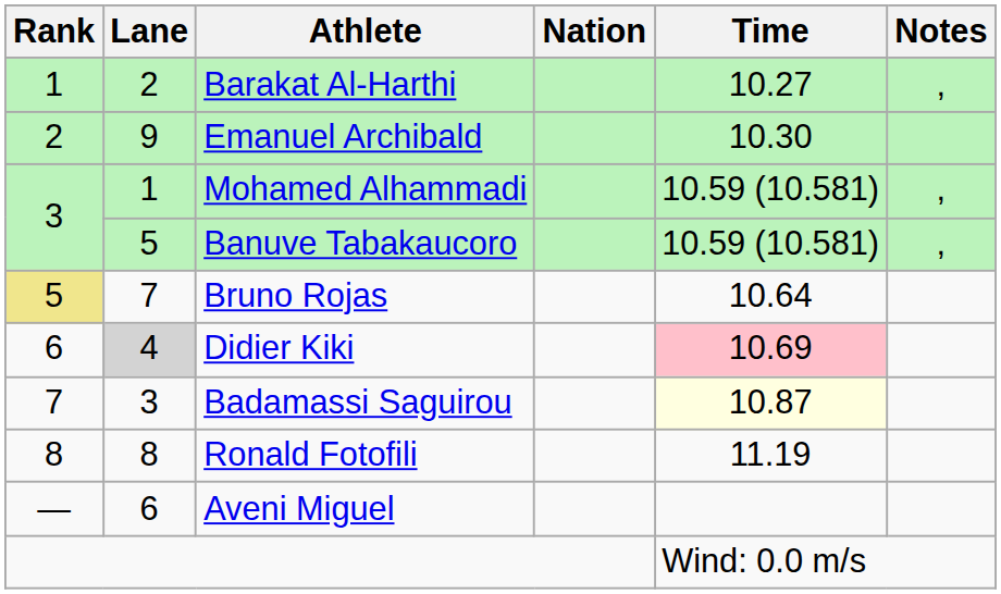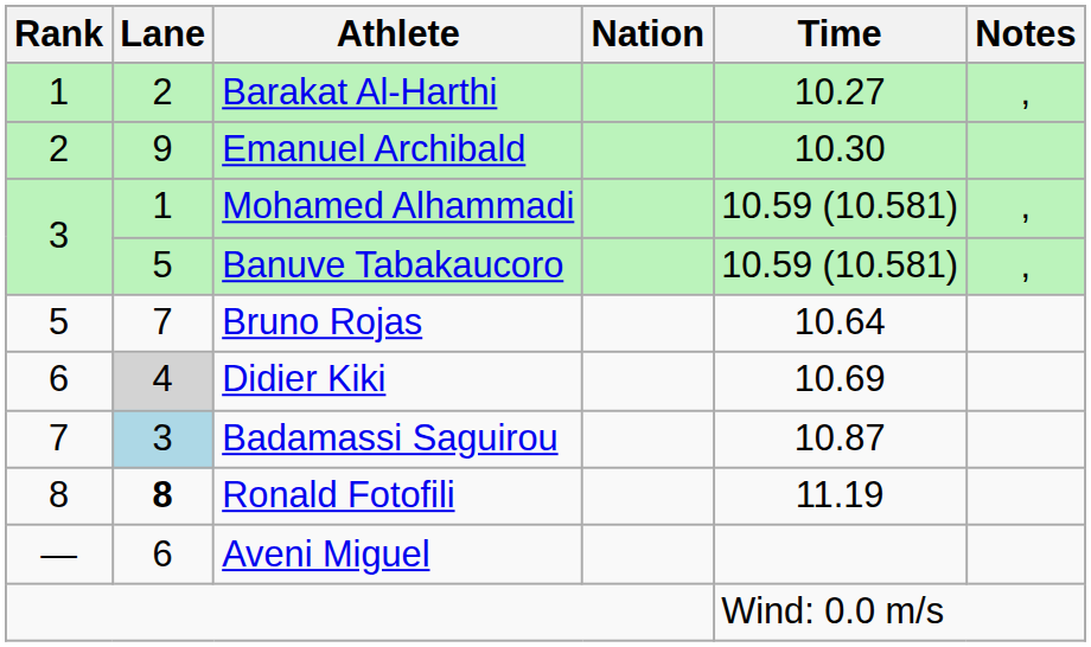Bruno Rojas | Rank: khaki background -> no background
Didier Kiki | Time: pink background -> no background
Badamassi Saguirou | Lane: no background -> lightblue background
Badamassi Saguirou | Time: lightyellow background -> no background
Ronald Fotofili | Lane: normal -> bold
